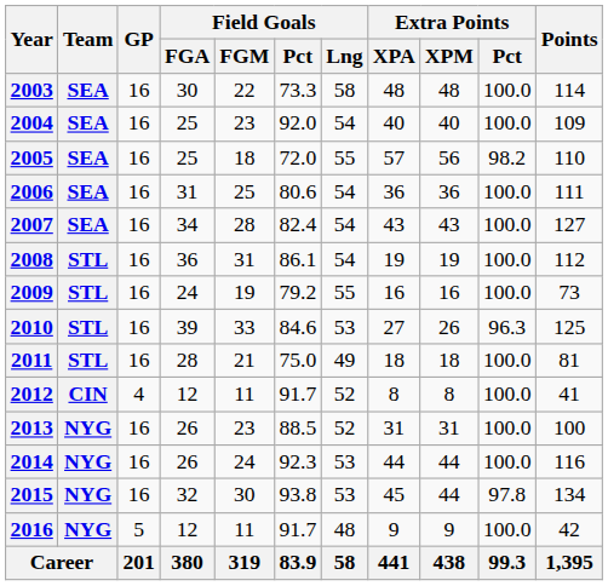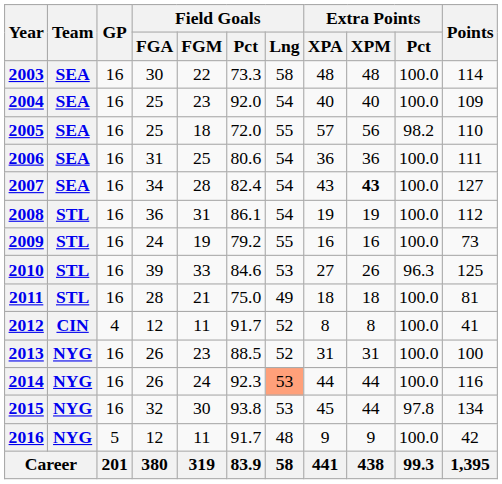2007 | Extra Points / XPM: normal -> bold
2014 | Field Goals / Lng: no background -> lightsalmon background
